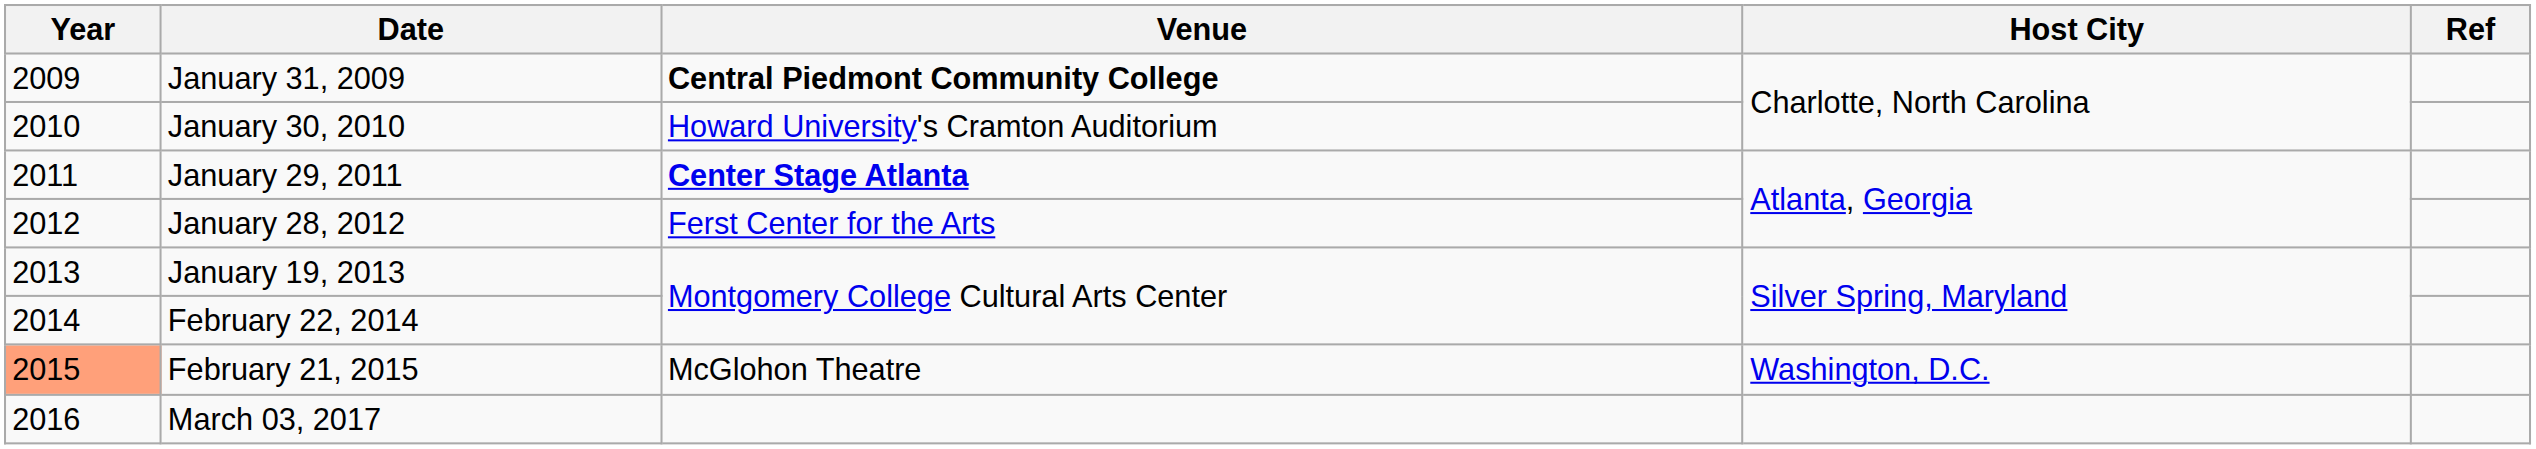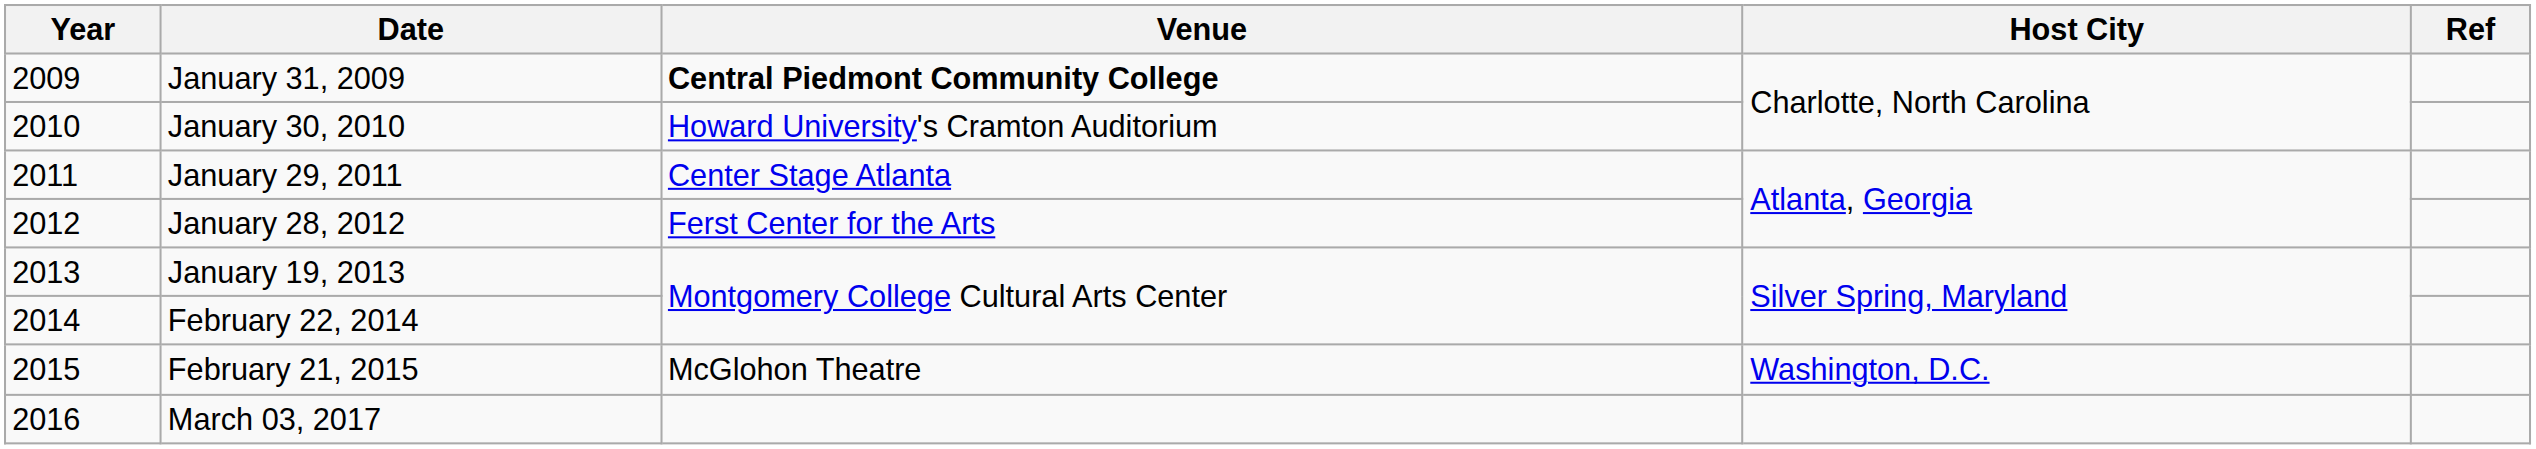January 29, 2011 | Venue: bold -> normal
February 21, 2015 | Year: lightsalmon background -> no background
